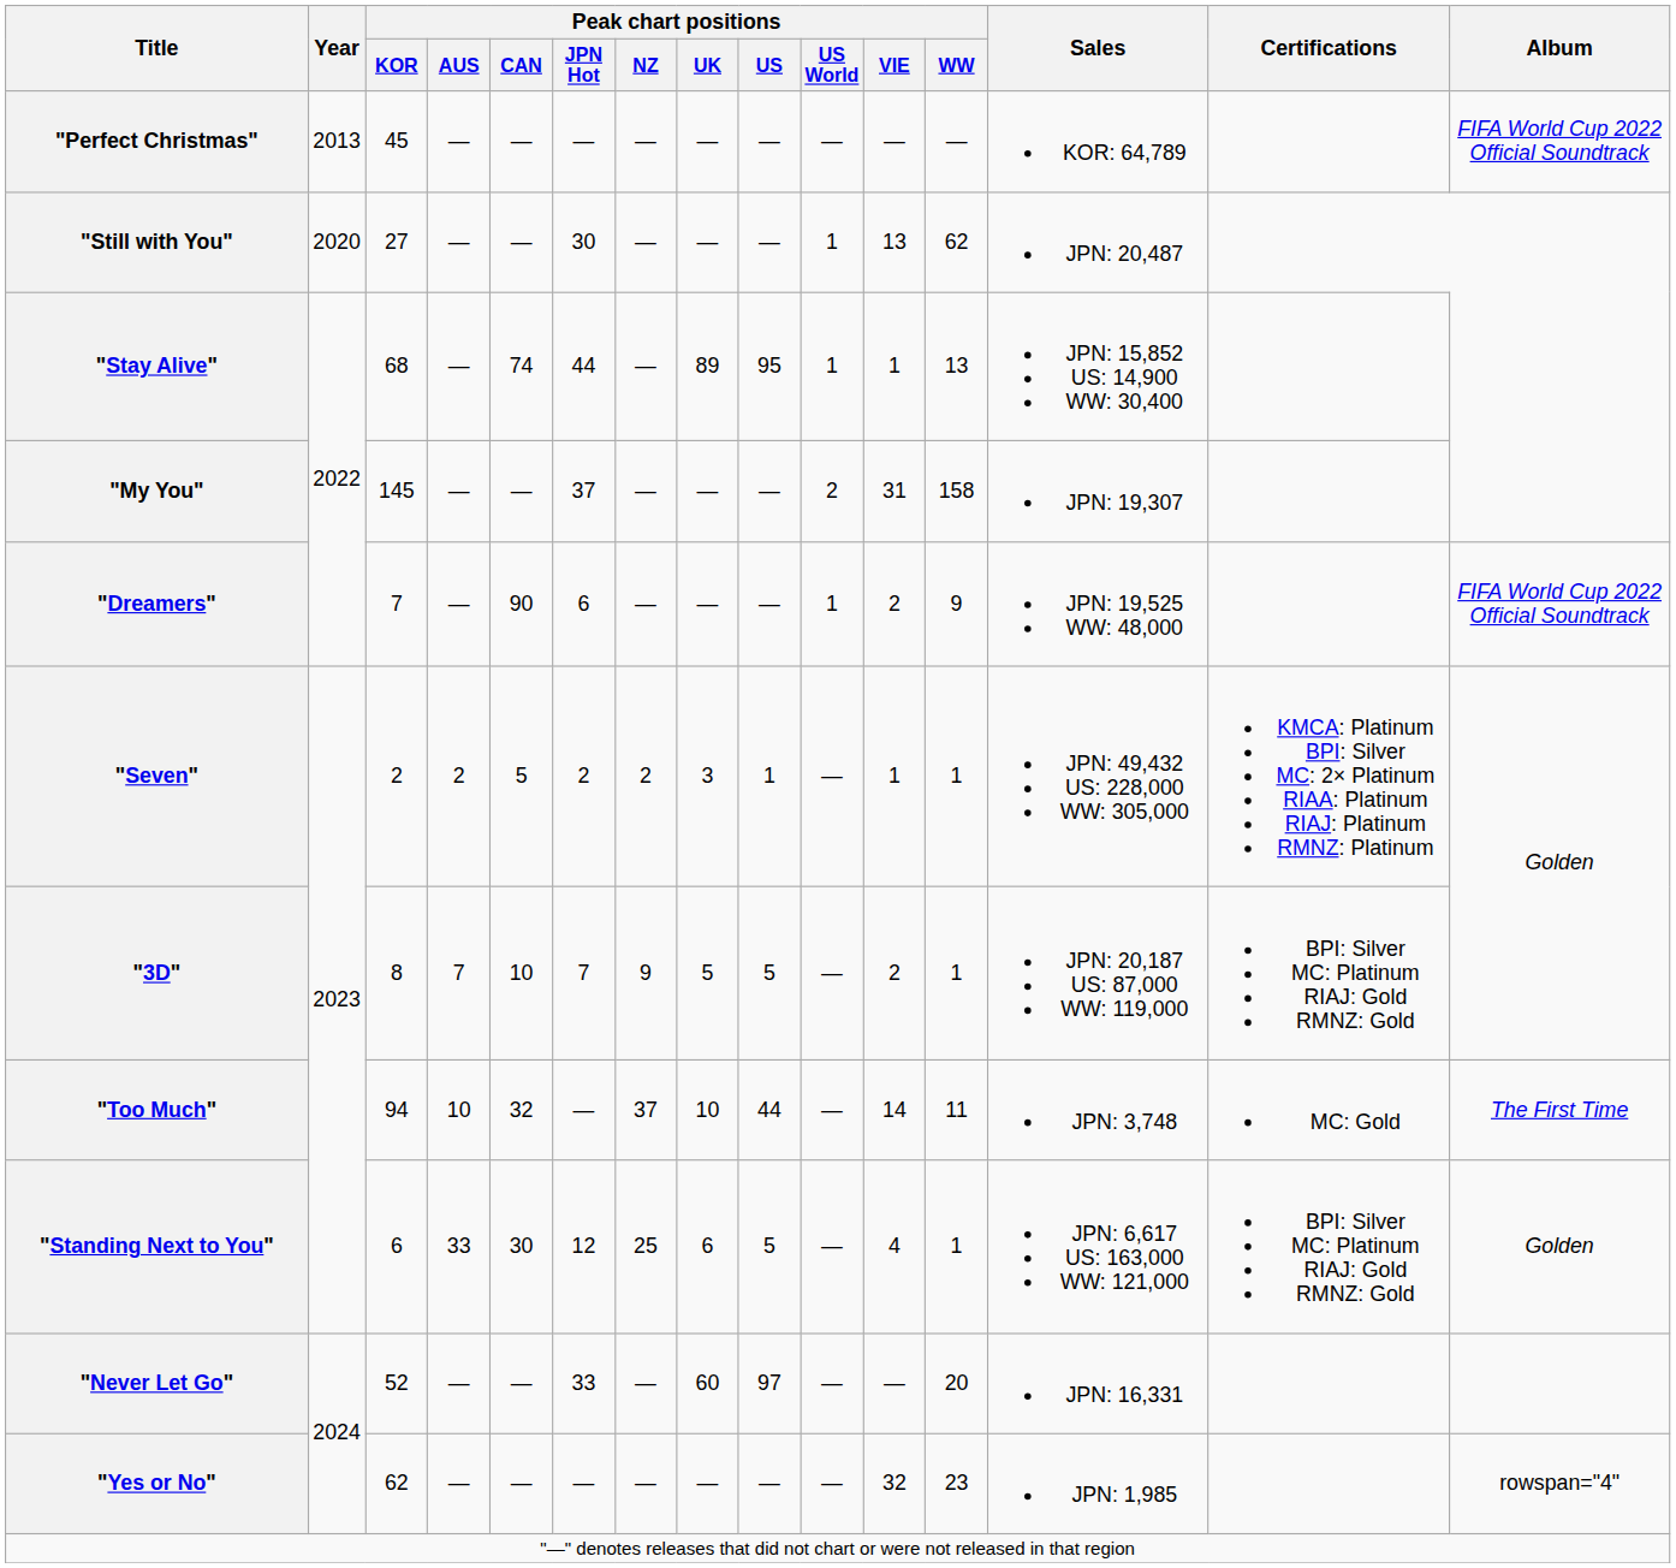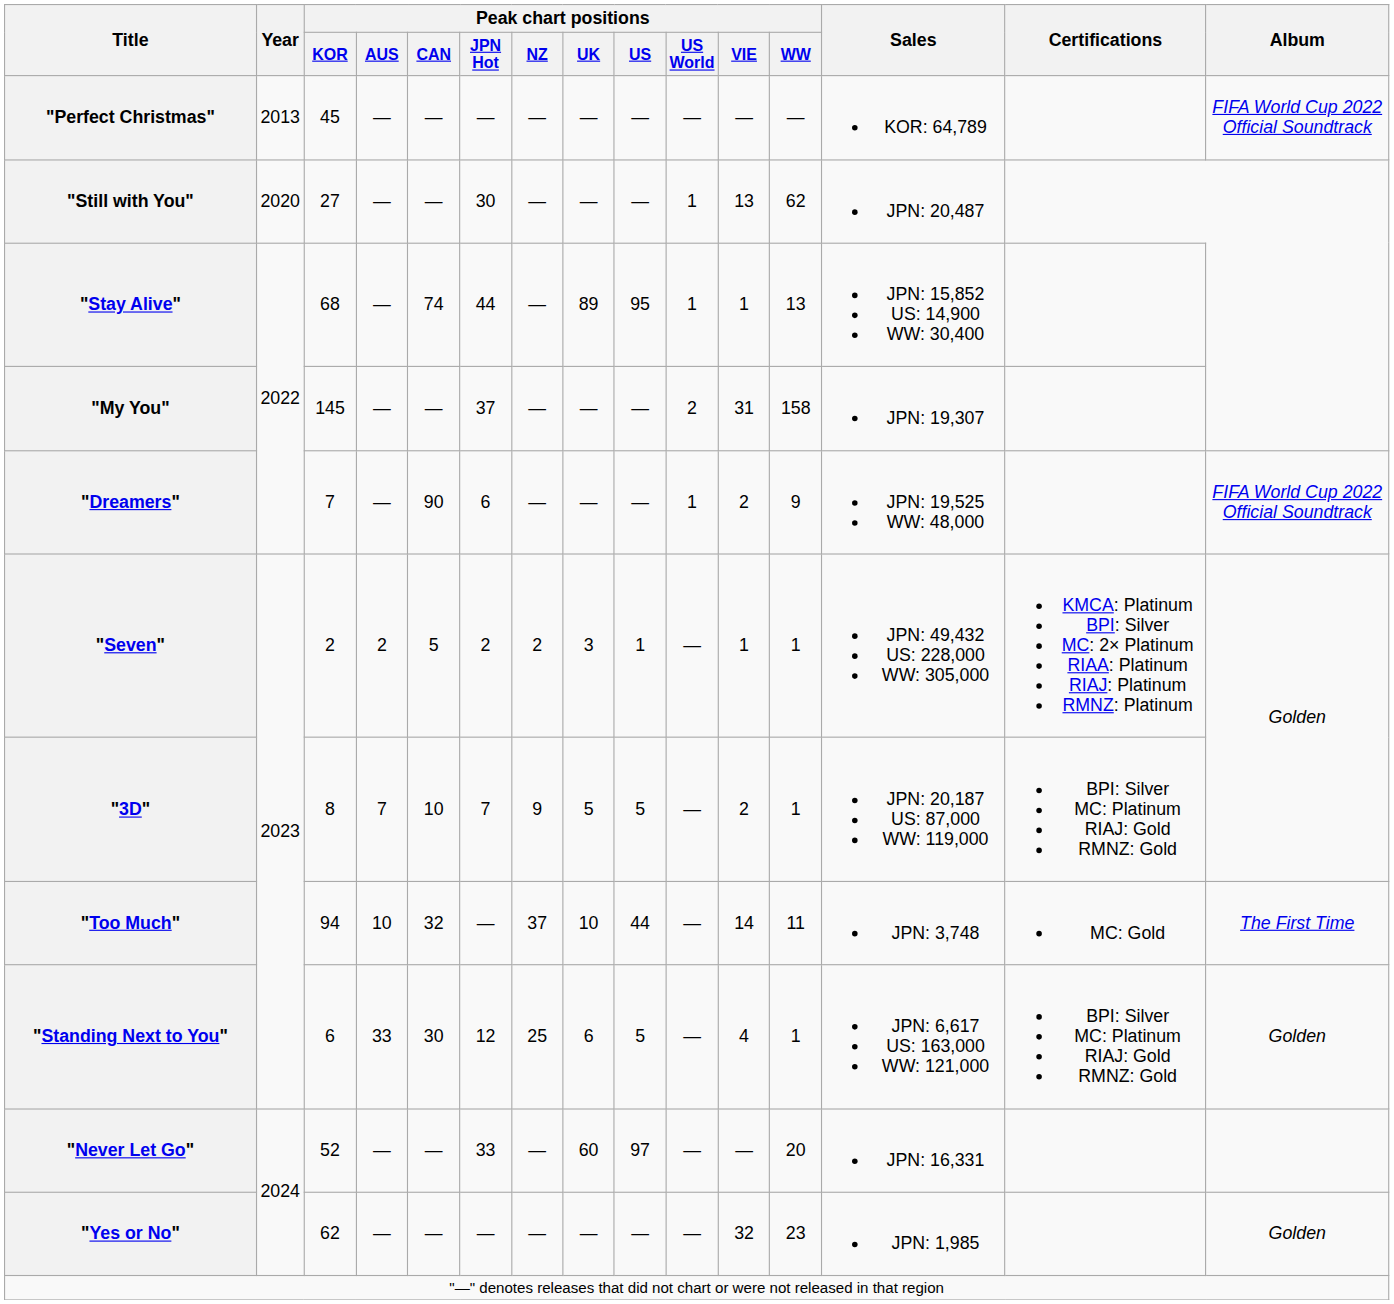"Yes or No" | Album: rowspan="4" -> Golden
